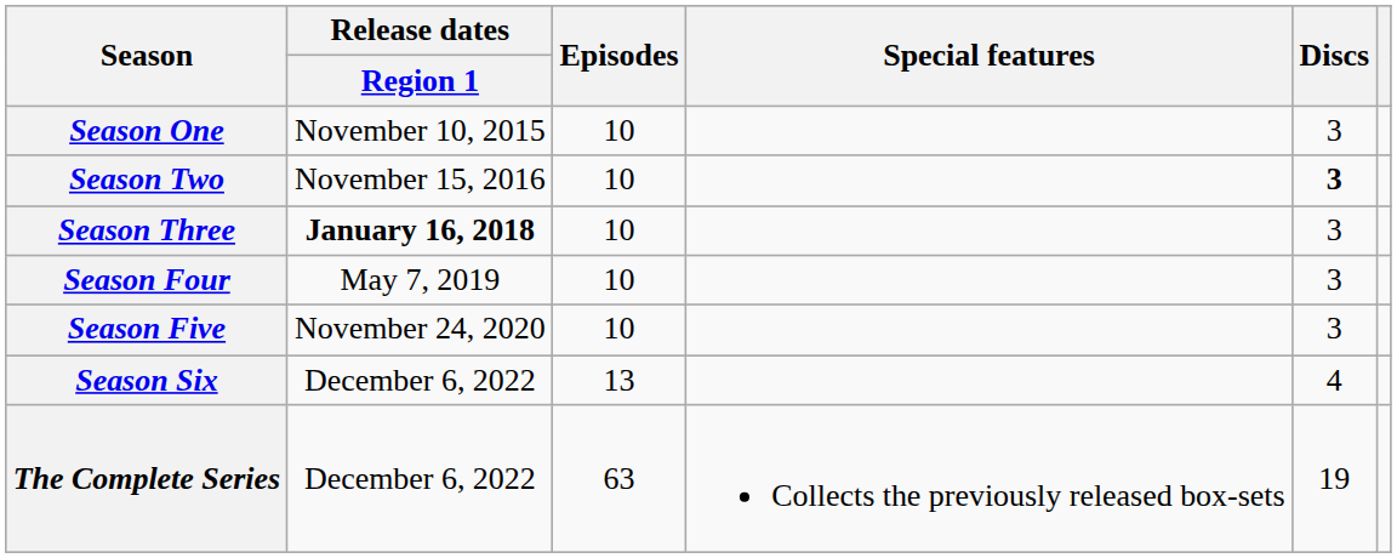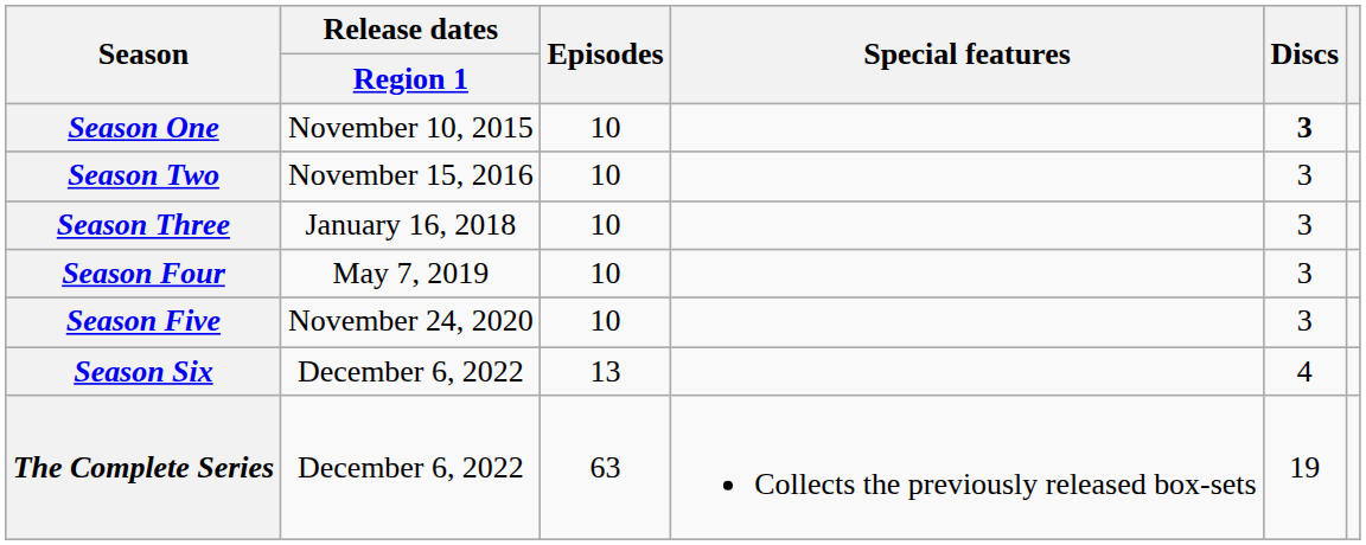Season One | Discs: normal -> bold
Season Two | Discs: bold -> normal
Season Three | Release dates / Region 1: bold -> normal
